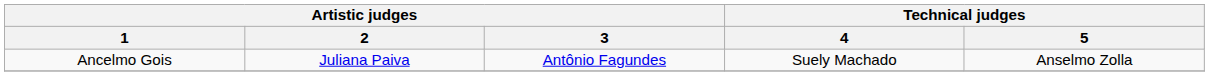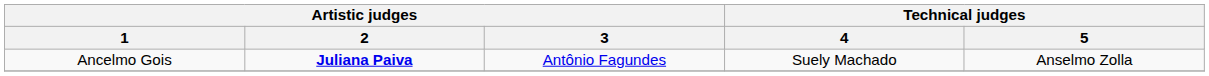Ancelmo Gois | Artistic judges / 2: normal -> bold
